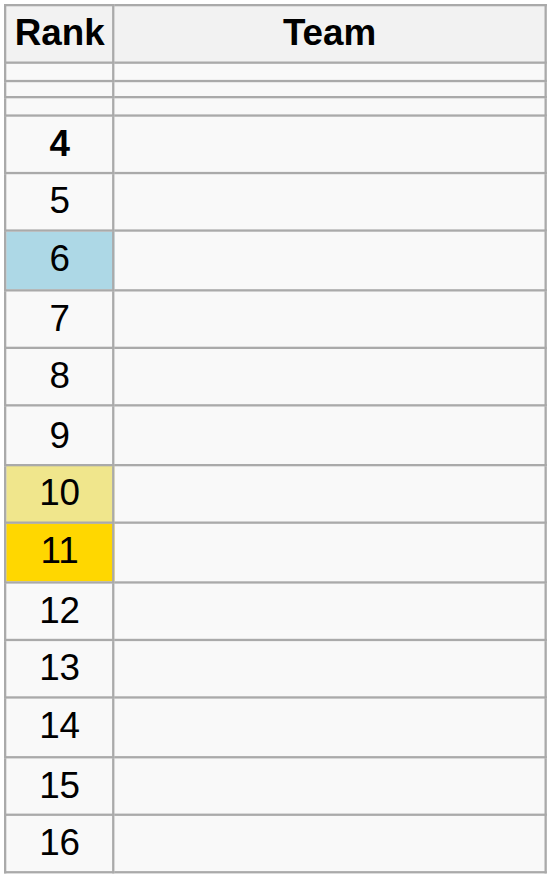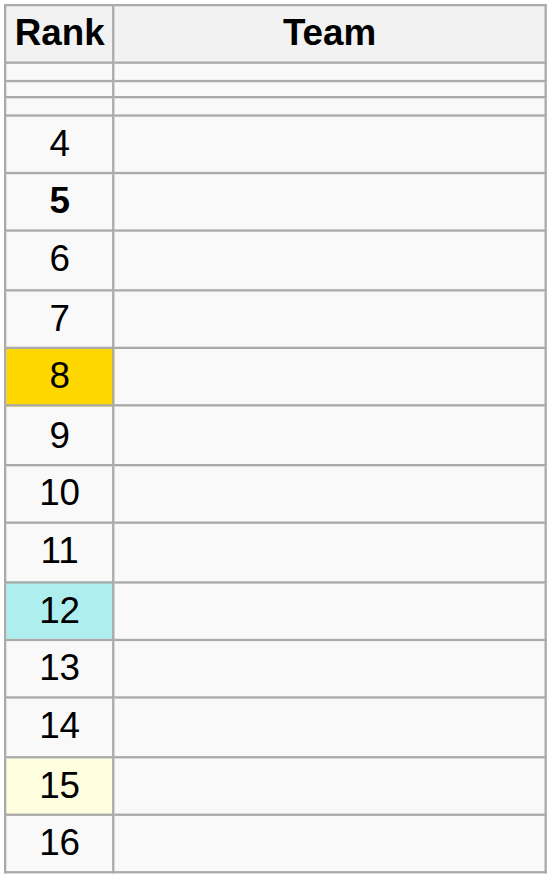row 5 | Rank: bold -> normal
row 6 | Rank: normal -> bold
row 7 | Rank: lightblue background -> no background
row 9 | Rank: no background -> gold background
row 11 | Rank: khaki background -> no background
row 12 | Rank: gold background -> no background
row 13 | Rank: no background -> paleturquoise background
row 16 | Rank: no background -> lightyellow background
